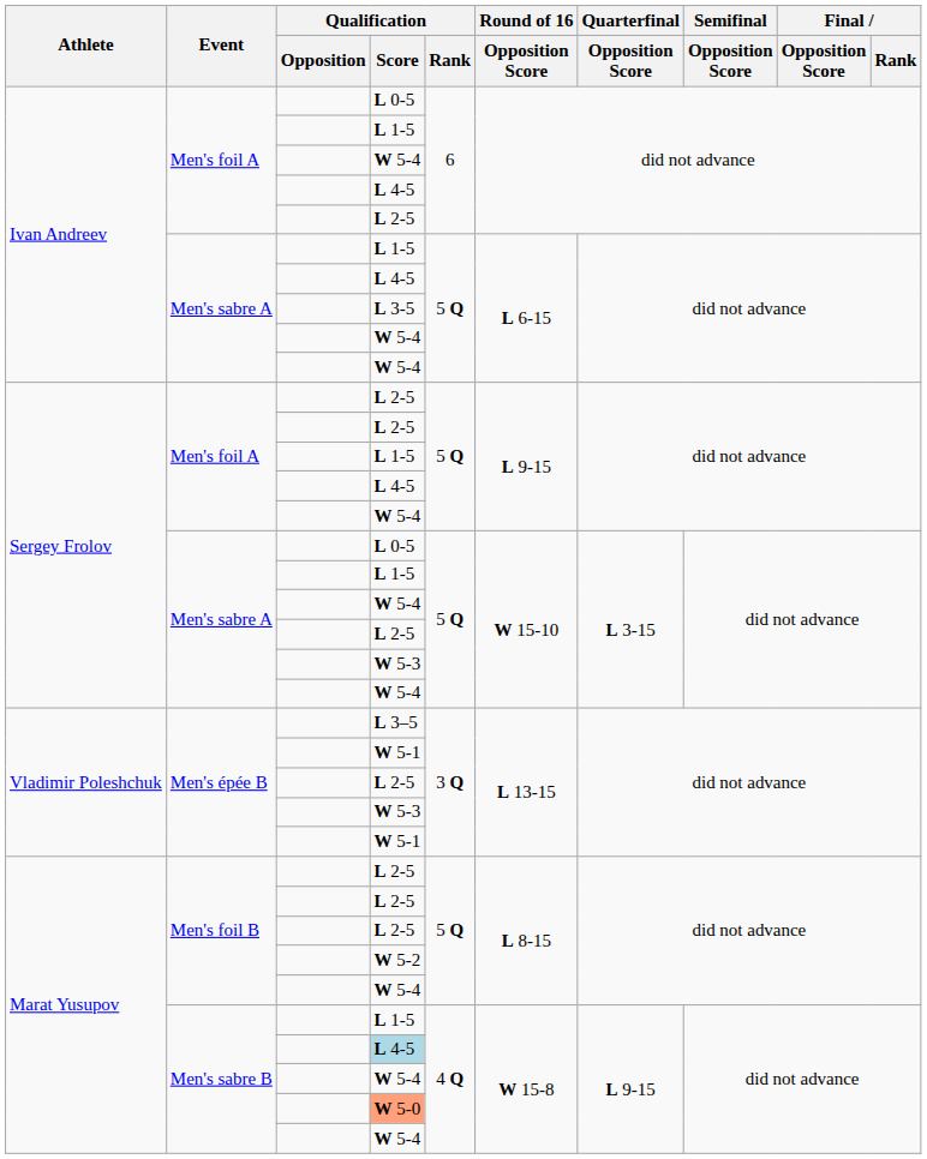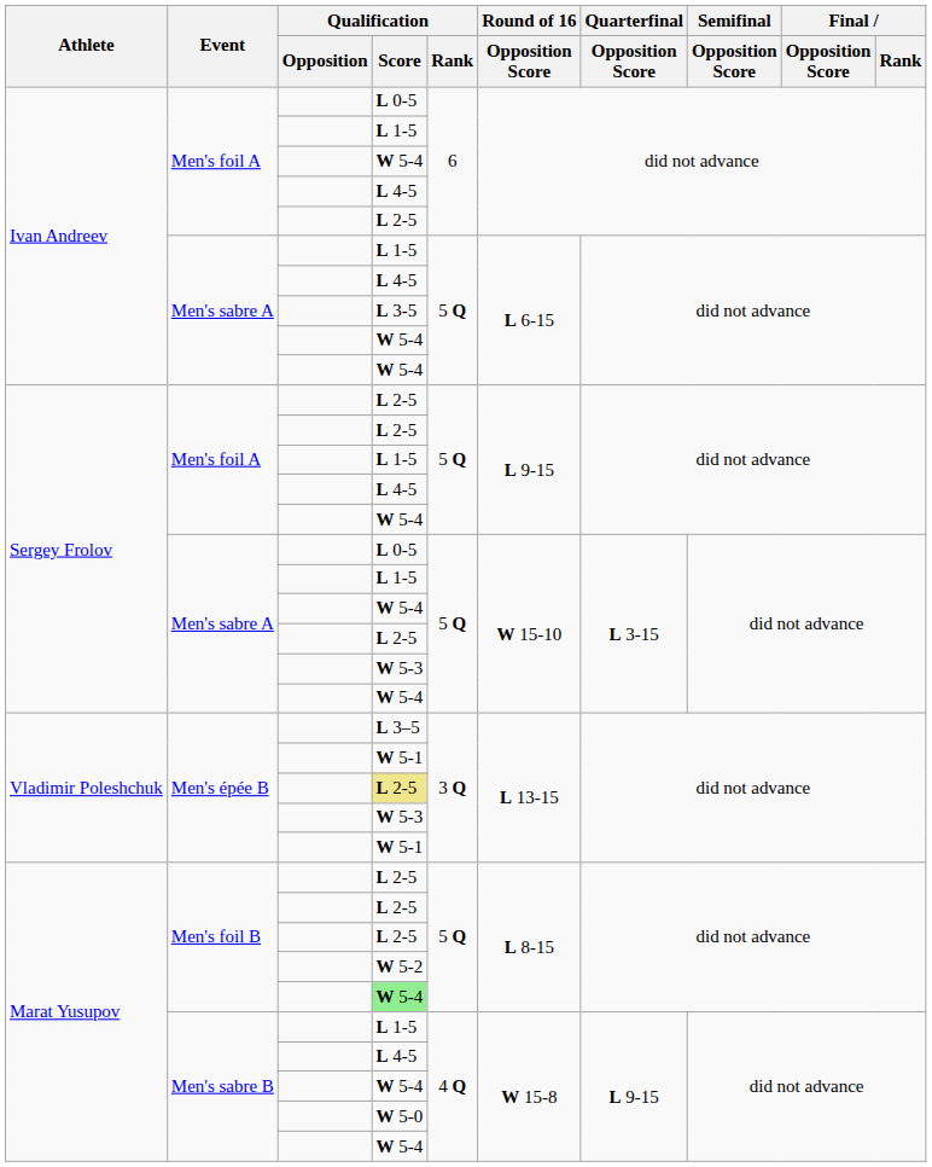Men's épée B / L 2-5 | Qualification / Score: no background -> khaki background
Men's foil B / W 5-4 | Qualification / Score: no background -> lightgreen background
Men's sabre B / L 4-5 | Qualification / Score: lightblue background -> no background
W 5-0 | Qualification / Score: lightsalmon background -> no background
